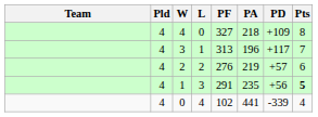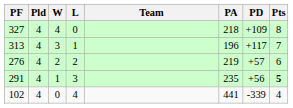columns swapped: Team <-> PF
